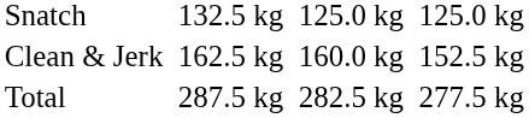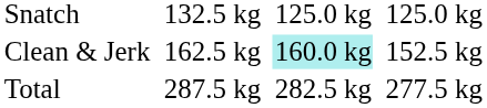Clean & Jerk | column 3: no background -> paleturquoise background
